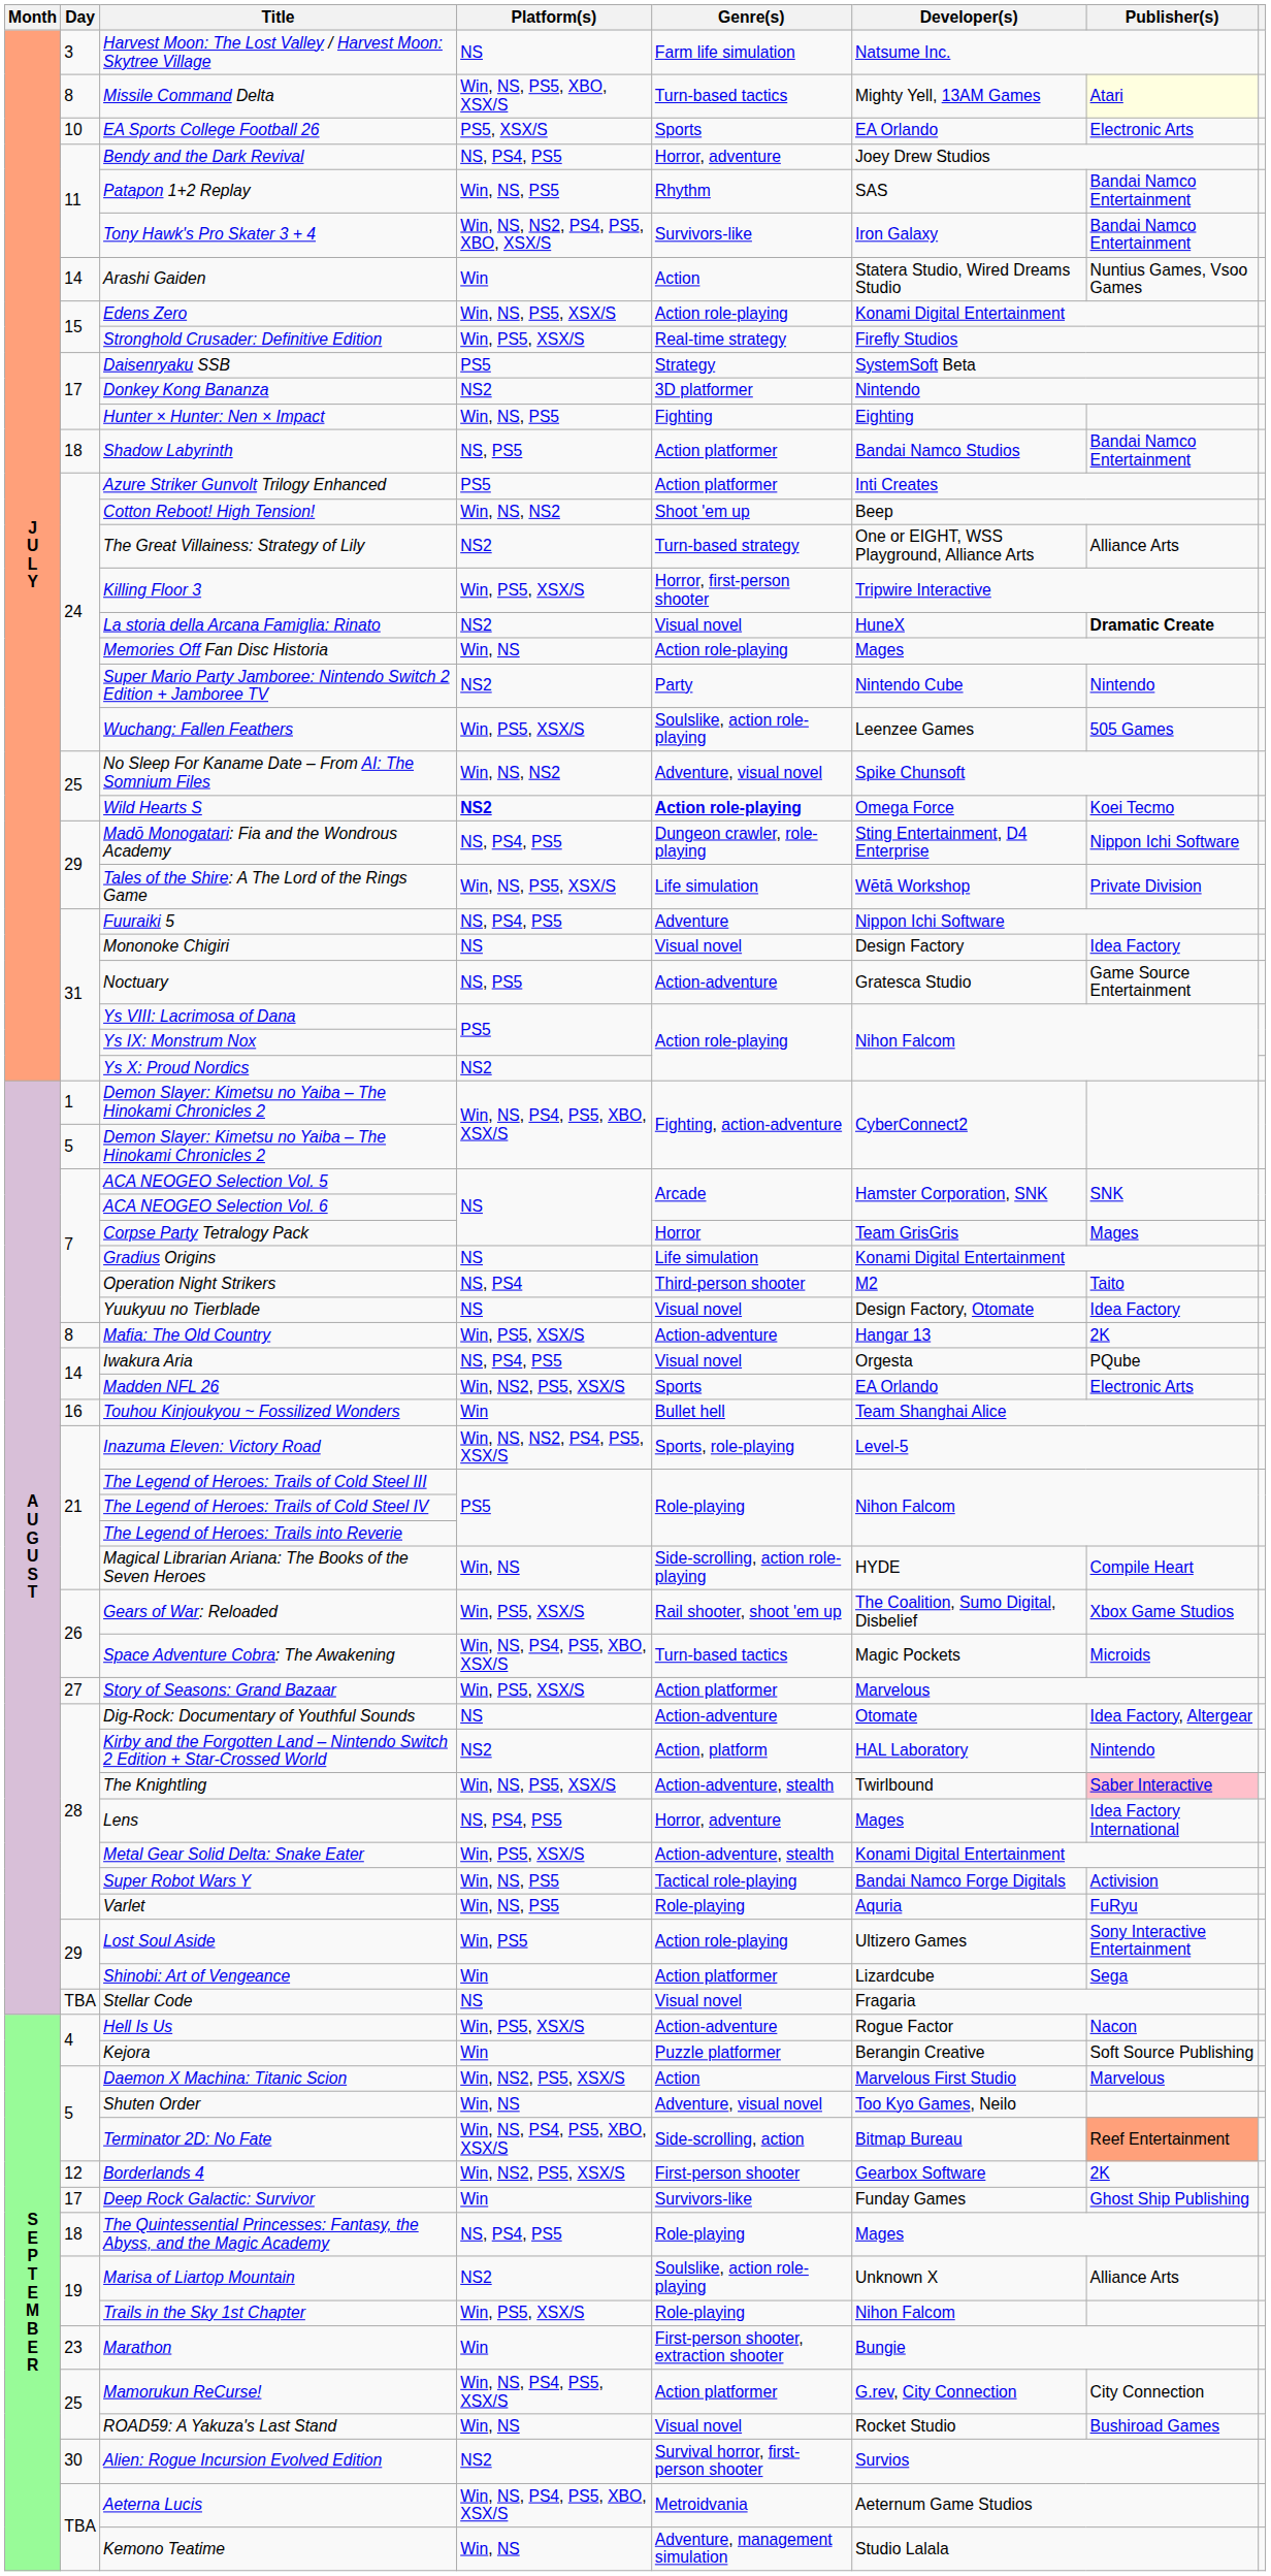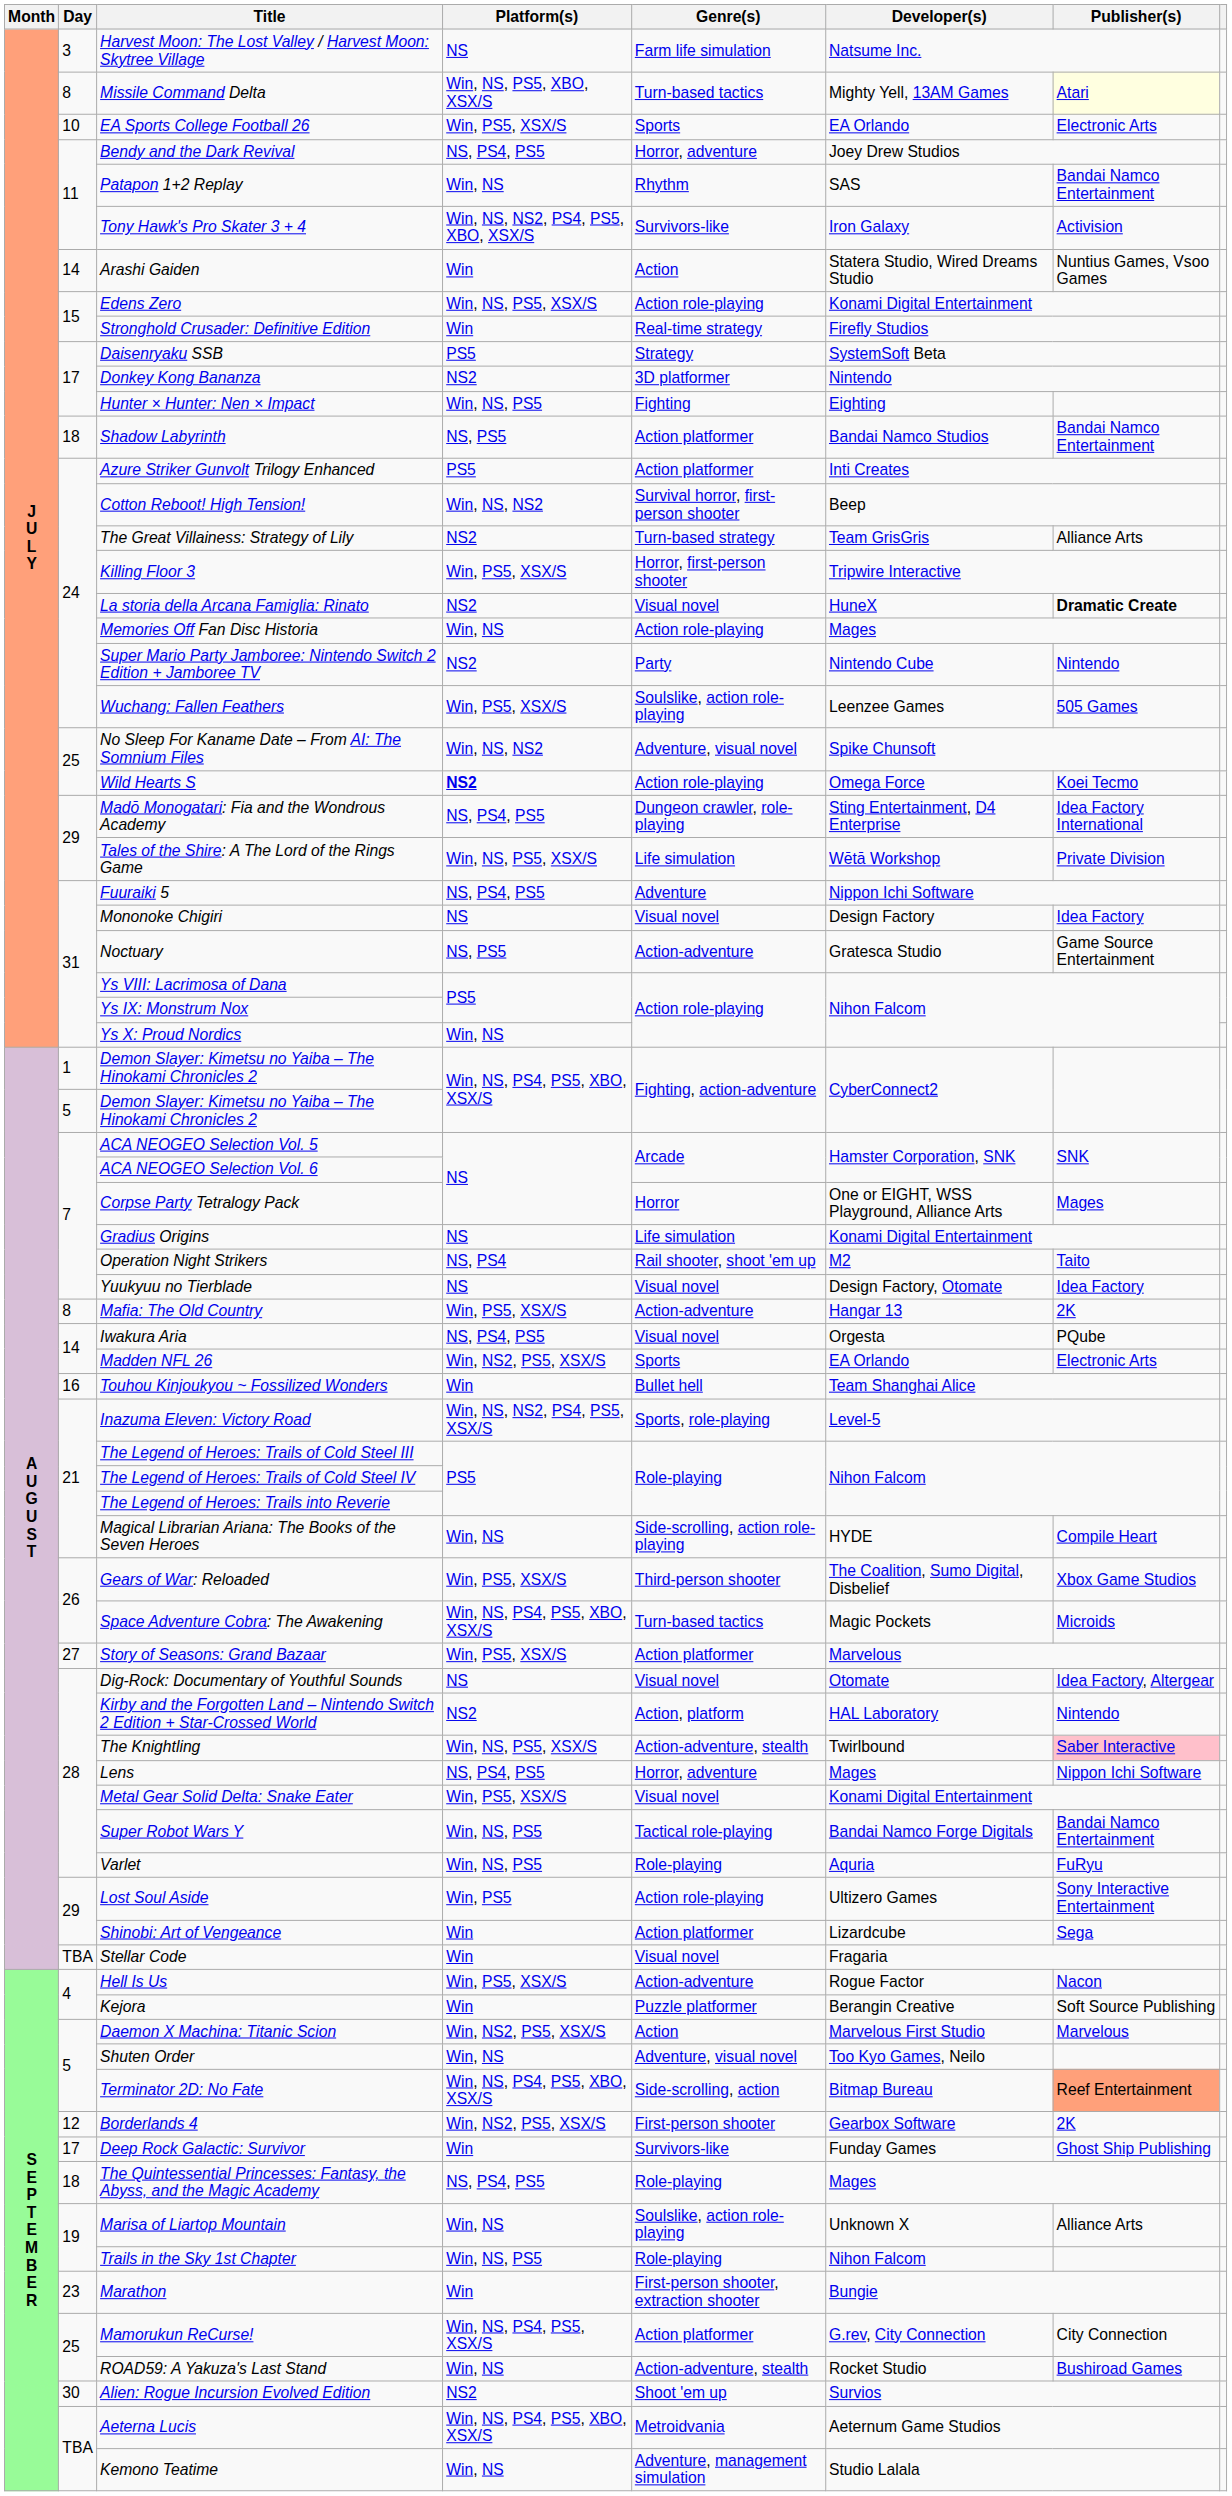EA Sports College Football 26 | Platform(s): PS5, XSX/S -> Win, PS5, XSX/S
Patapon 1+2 Replay | Platform(s): Win, NS, PS5 -> Win, NS
Tony Hawk's Pro Skater 3 + 4 | Publisher(s): Bandai Namco Entertainment -> Activision
Stronghold Crusader: Definitive Edition | Platform(s): Win, PS5, XSX/S -> Win
Cotton Reboot! High Tension! | Genre(s): Shoot 'em up -> Survival horror, first-person shooter
The Great Villainess: Strategy of Lily | Developer(s): One or EIGHT, WSS Playground, Alliance Arts -> Team GrisGris
Wild Hearts S | Genre(s): bold -> normal
Madō Monogatari: Fia and the Wondrous Academy | Publisher(s): Nippon Ichi Software -> Idea Factory International
Ys X: Proud Nordics | Platform(s): NS2 -> Win, NS
Corpse Party Tetralogy Pack | Developer(s): Team GrisGris -> One or EIGHT, WSS Playground, Alliance Arts
Operation Night Strikers | Genre(s): Third-person shooter -> Rail shooter, shoot 'em up
Gears of War: Reloaded | Genre(s): Rail shooter, shoot 'em up -> Third-person shooter
Dig-Rock: Documentary of Youthful Sounds | Genre(s): Action-adventure -> Visual novel
Lens | Publisher(s): Idea Factory International -> Nippon Ichi Software
Metal Gear Solid Delta: Snake Eater | Genre(s): Action-adventure, stealth -> Visual novel
Super Robot Wars Y | Publisher(s): Activision -> Bandai Namco Entertainment
Stellar Code | Platform(s): NS -> Win
Marisa of Liartop Mountain | Platform(s): NS2 -> Win, NS
Trails in the Sky 1st Chapter | Platform(s): Win, PS5, XSX/S -> Win, NS, PS5
ROAD59: A Yakuza's Last Stand | Genre(s): Visual novel -> Action-adventure, stealth
Alien: Rogue Incursion Evolved Edition | Genre(s): Survival horror, first-person shooter -> Shoot 'em up
